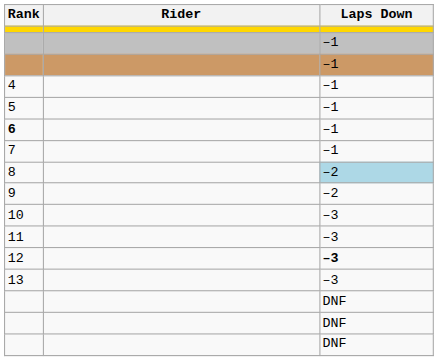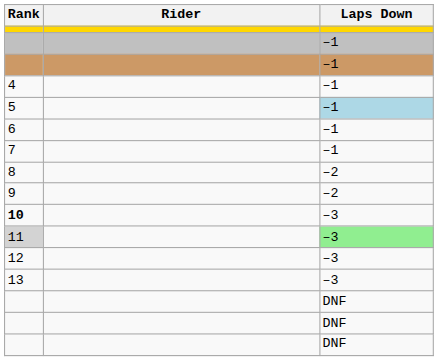5 | Laps Down: no background -> lightblue background
6 | Rank: bold -> normal
8 | Laps Down: lightblue background -> no background
10 | Rank: normal -> bold
11 | Rank: no background -> lightgrey background
11 | Laps Down: no background -> lightgreen background
12 | Laps Down: bold -> normal
